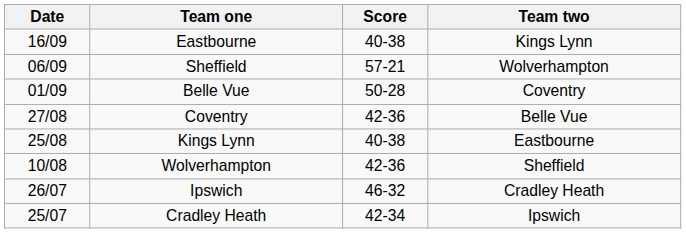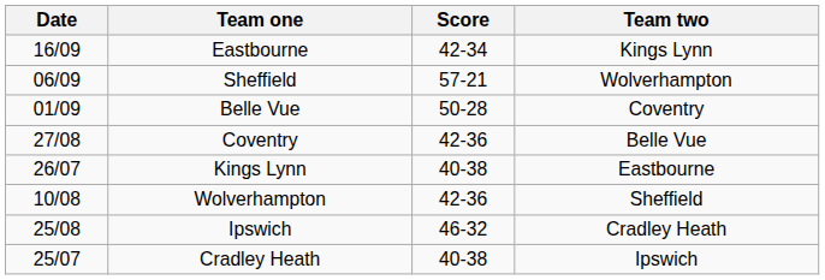row 2 | Score: 40-38 -> 42-34
row 6 | Date: 25/08 -> 26/07
row 8 | Date: 26/07 -> 25/08
row 9 | Score: 42-34 -> 40-38
